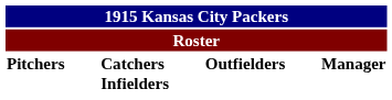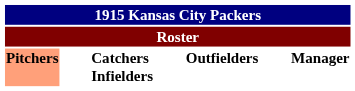Pitchers | column 1: no background -> lightsalmon background
